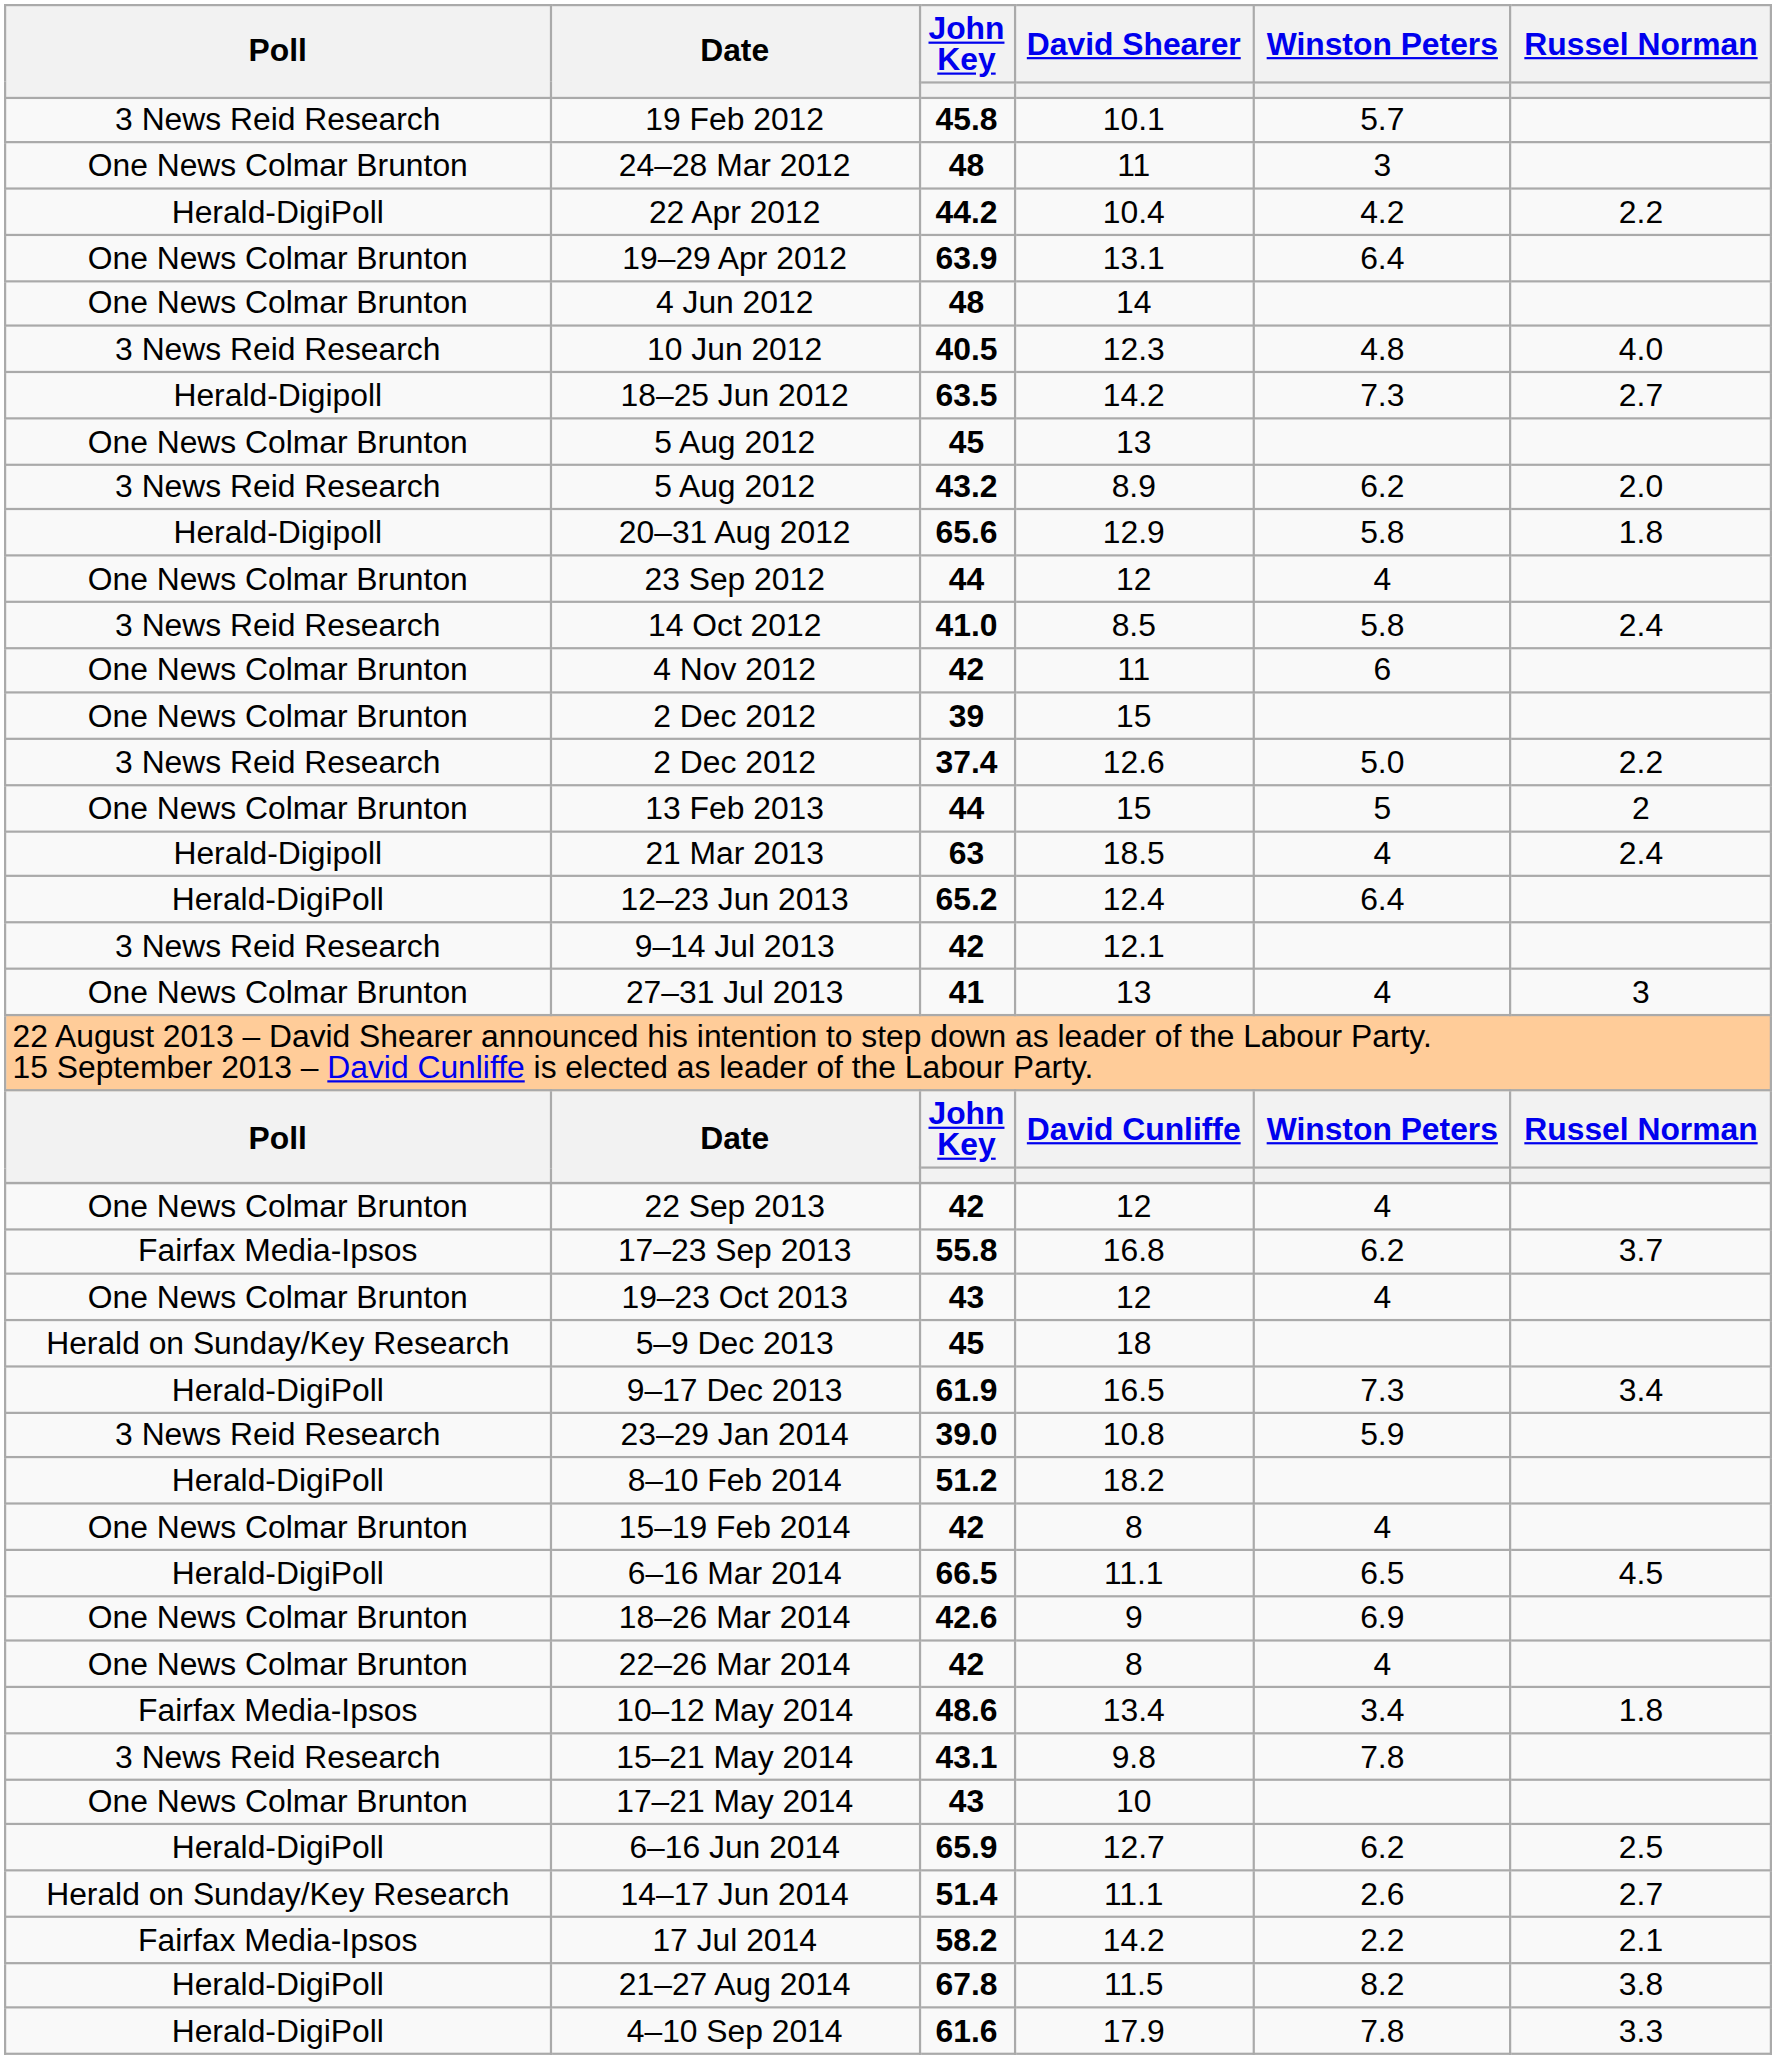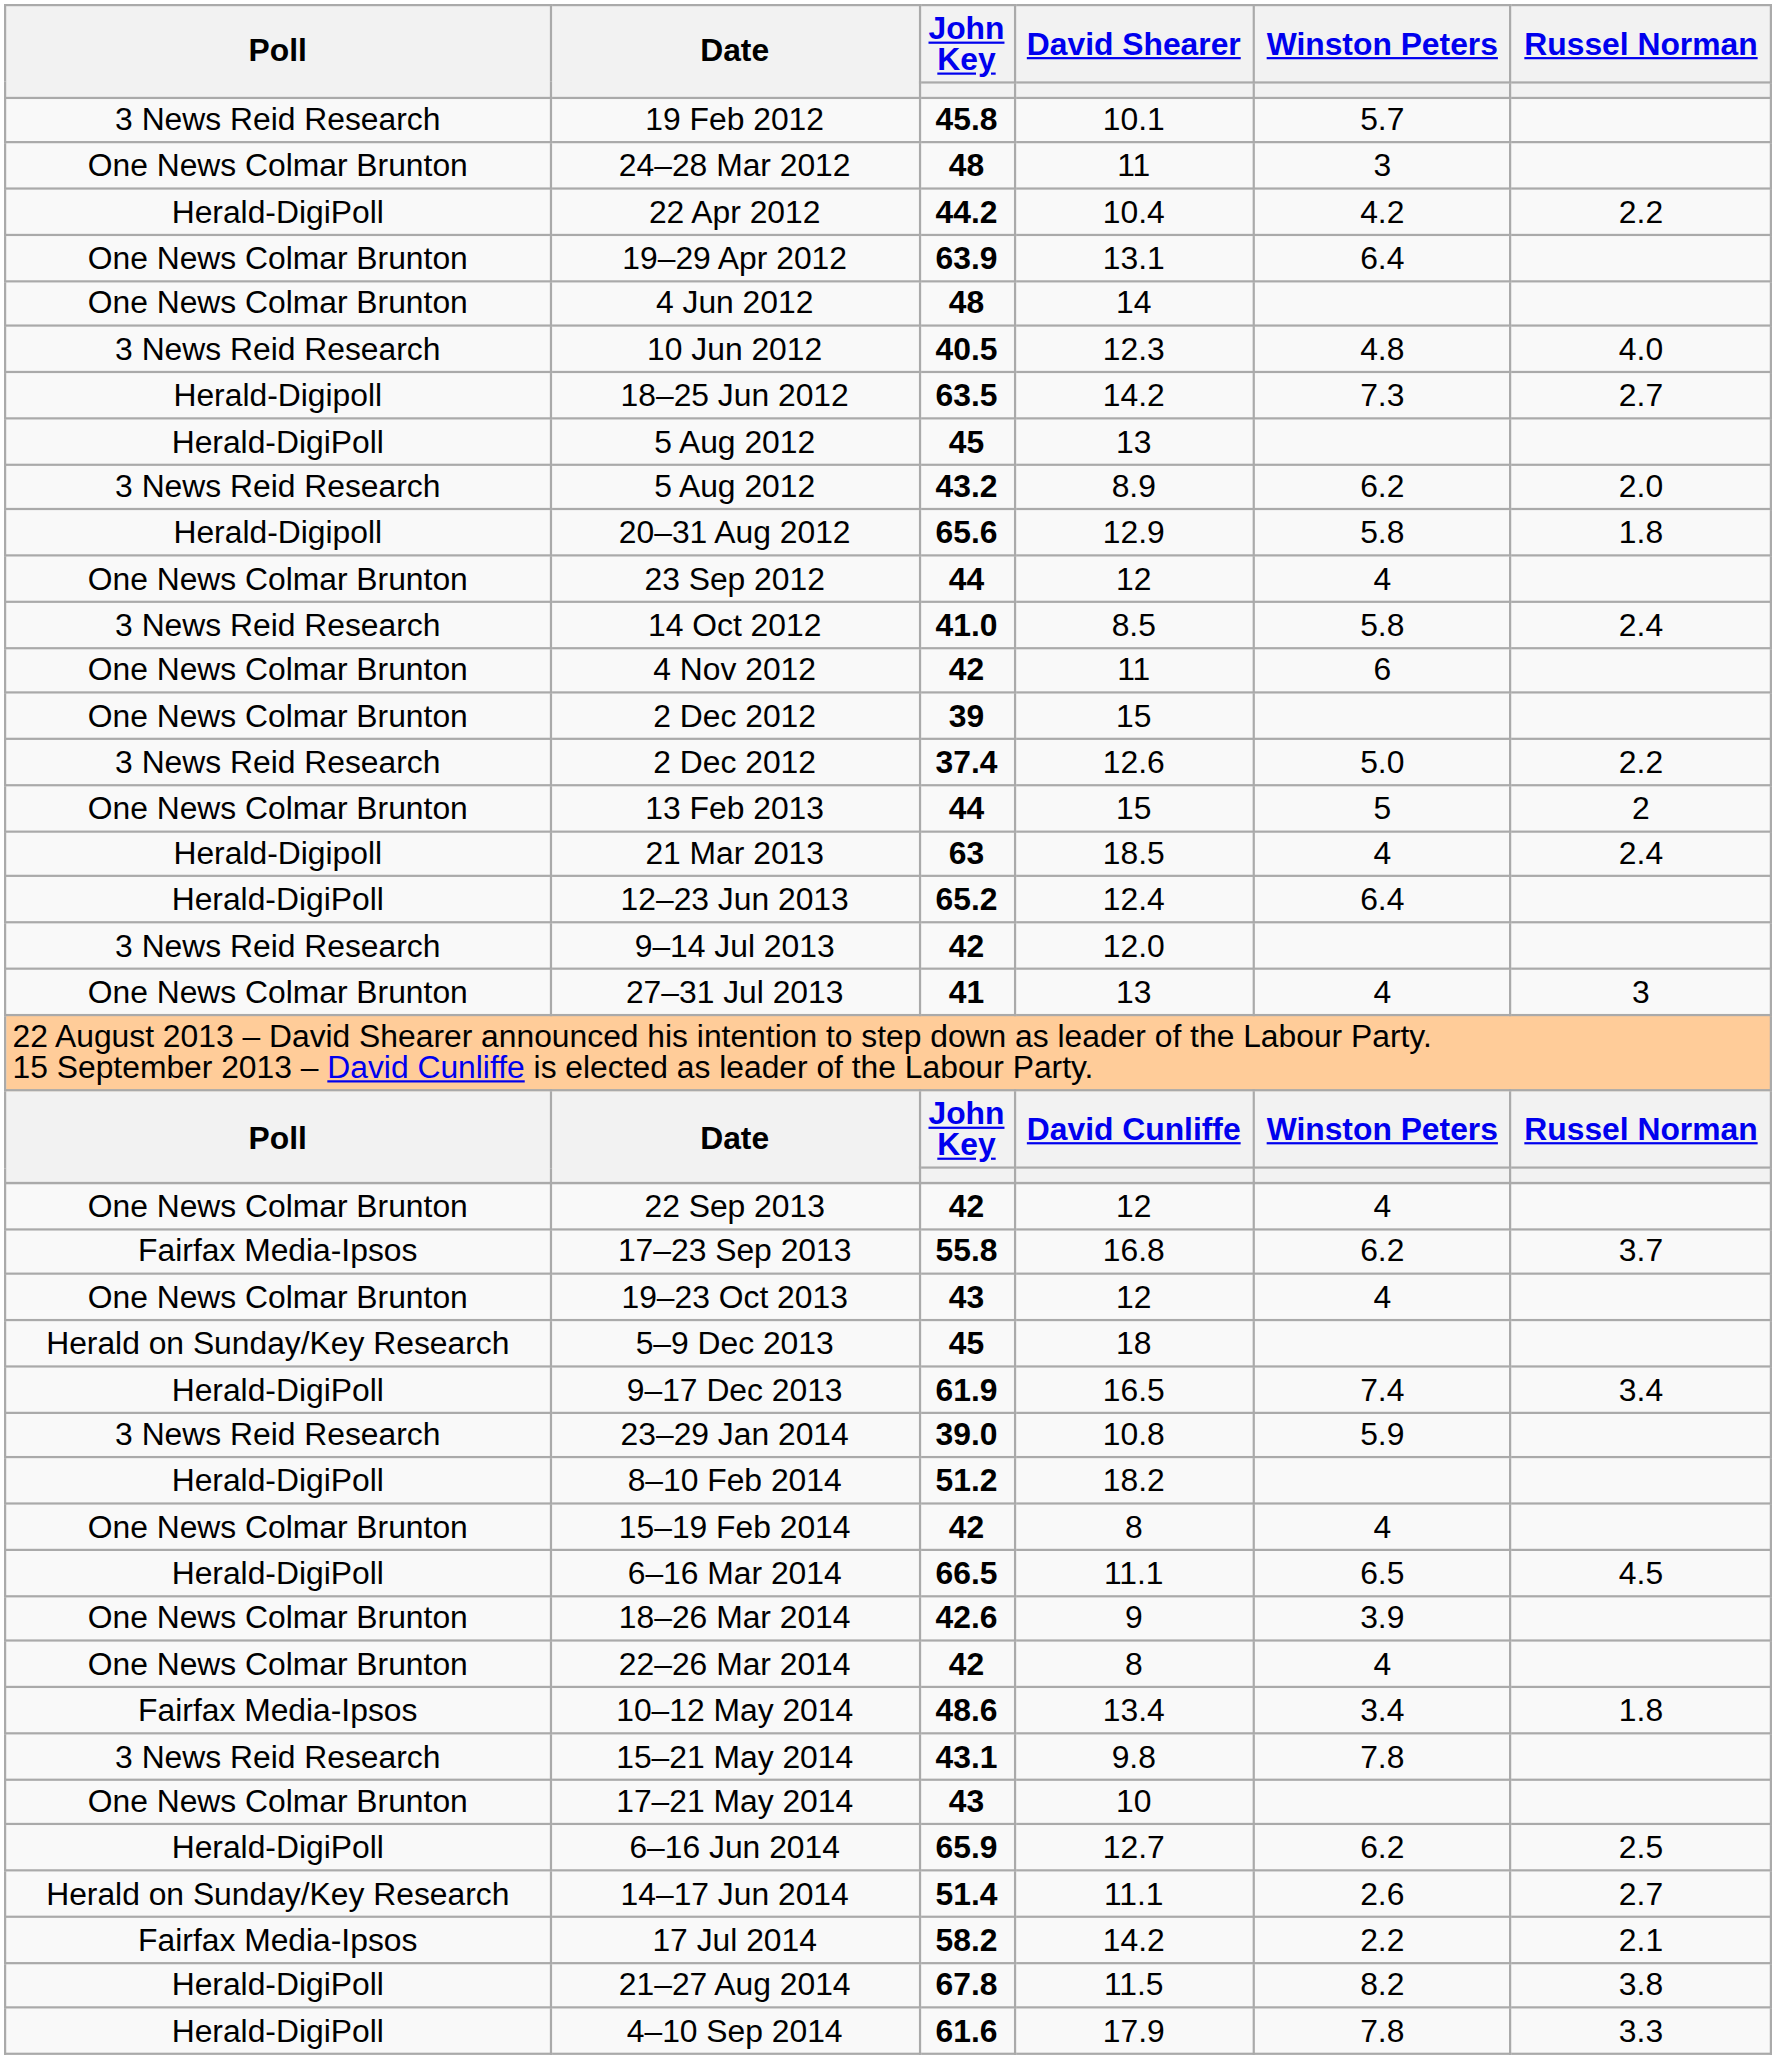5 Aug 2012 / 45 | Poll: One News Colmar Brunton -> Herald-DigiPoll
9–14 Jul 2013 | David Shearer: 12.1 -> 12.0
9–17 Dec 2013 | Winston Peters: 7.3 -> 7.4
18–26 Mar 2014 | Winston Peters: 6.9 -> 3.9
